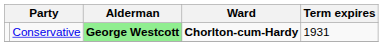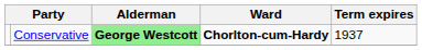Conservative | Term expires: 1931 -> 1937
